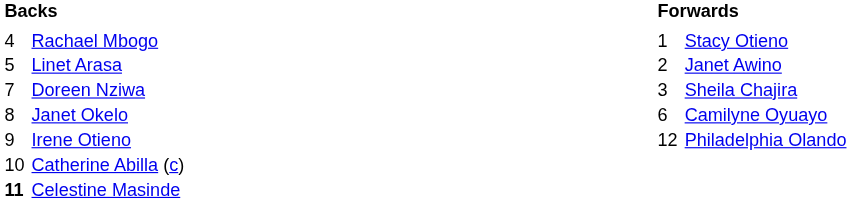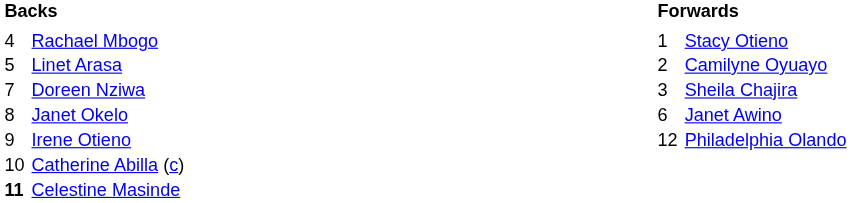Linet Arasa | column 4: Janet Awino -> Camilyne Oyuayo
Janet Okelo | column 4: Camilyne Oyuayo -> Janet Awino
